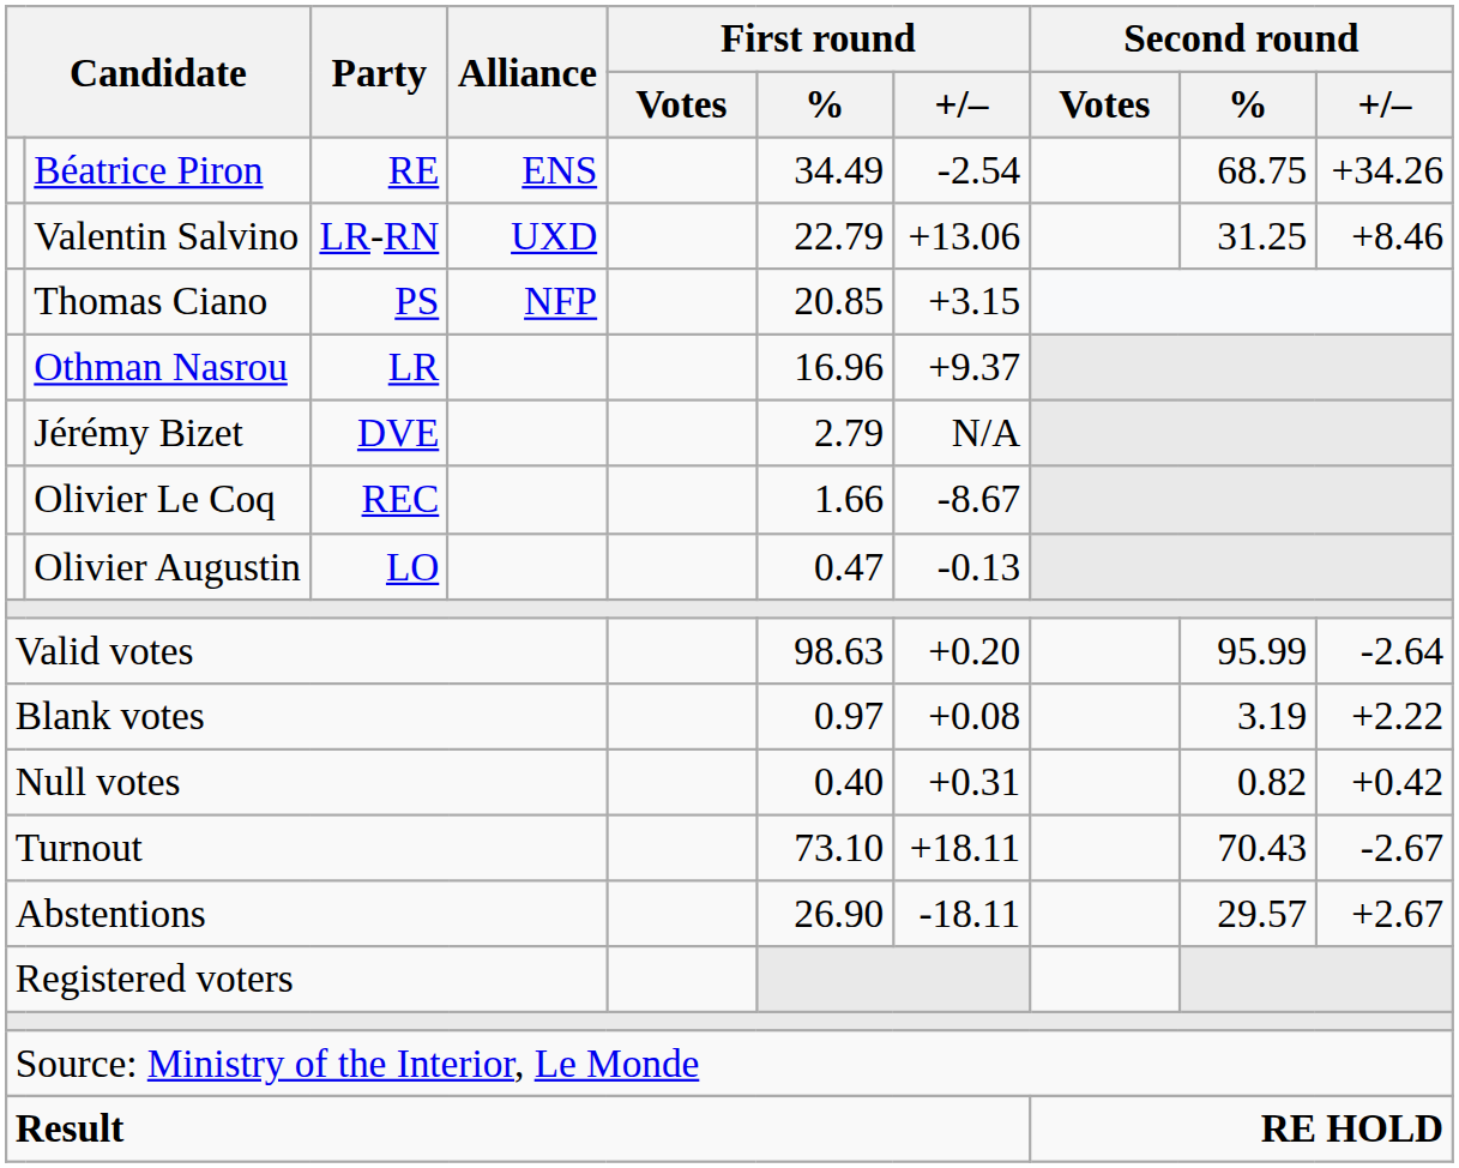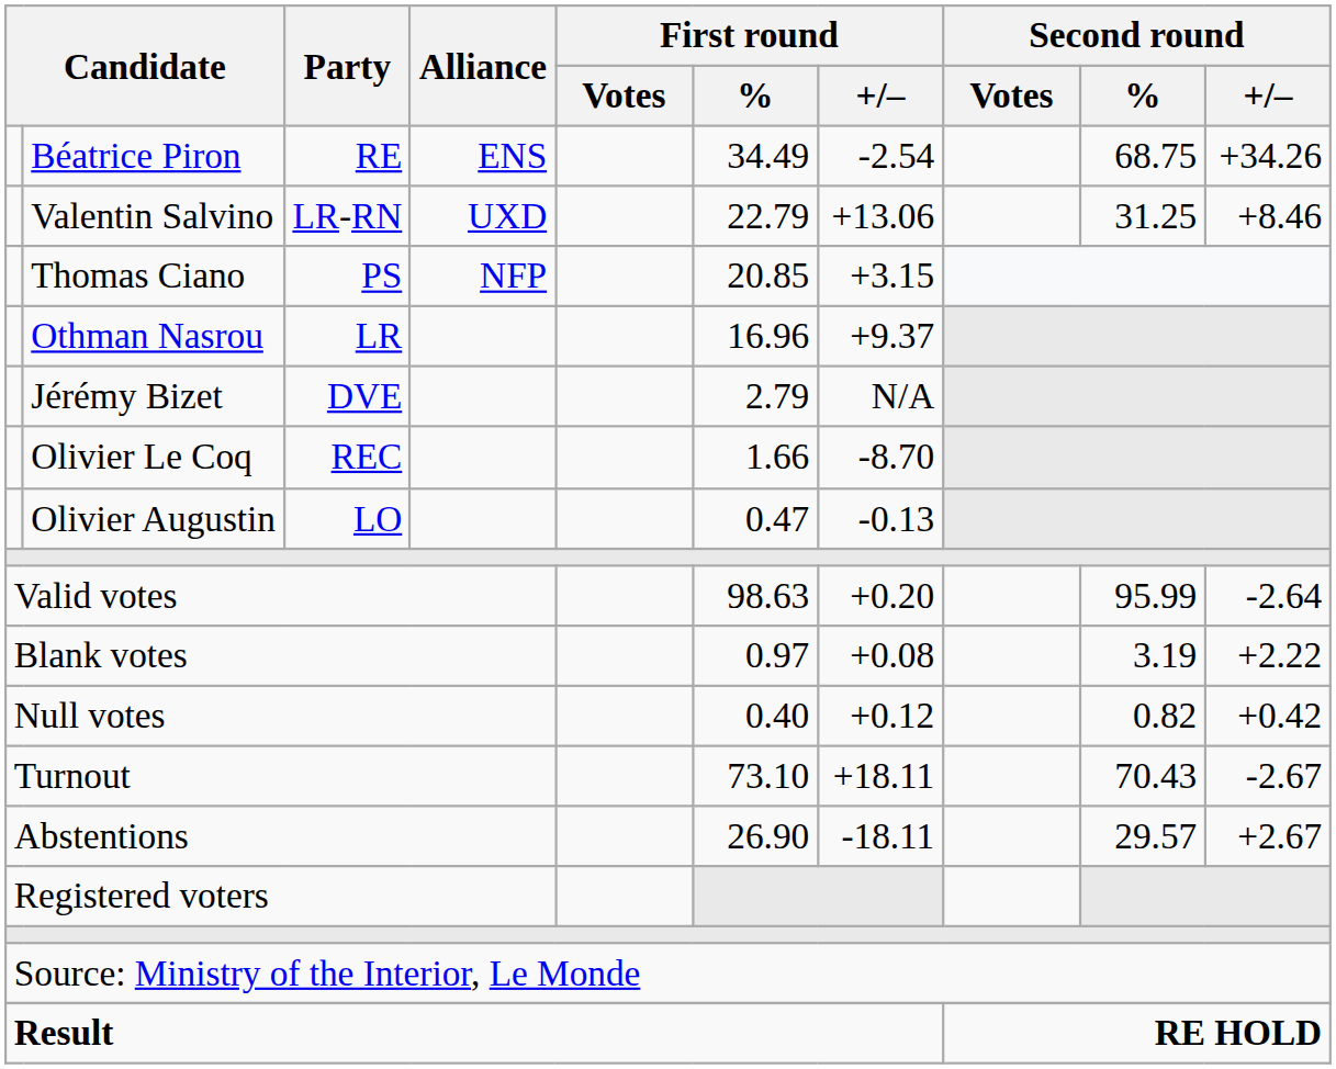Olivier Le Coq | First round / +/–: -8.67 -> -8.70
Null votes | First round / +/–: +0.31 -> +0.12
